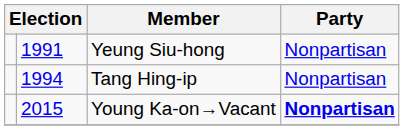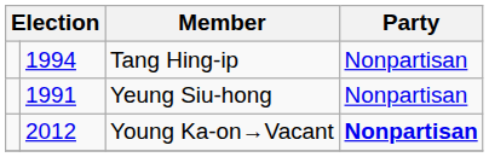rows swapped: Yeung Siu-hong <-> Tang Hing-ip
Young Ka-on→Vacant | column 2: 2015 -> 2012
